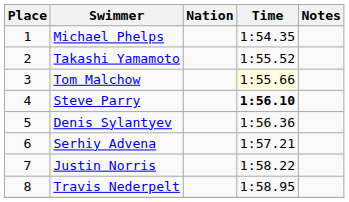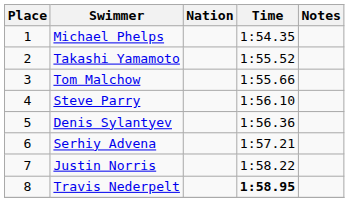Tom Malchow | Time: lightyellow background -> no background
Steve Parry | Time: bold -> normal
Travis Nederpelt | Time: normal -> bold
